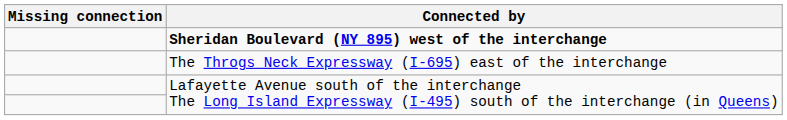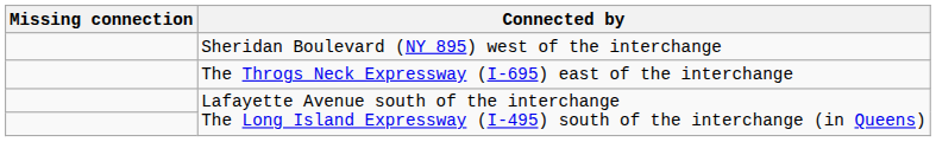row 2 | Connected by: bold -> normal
